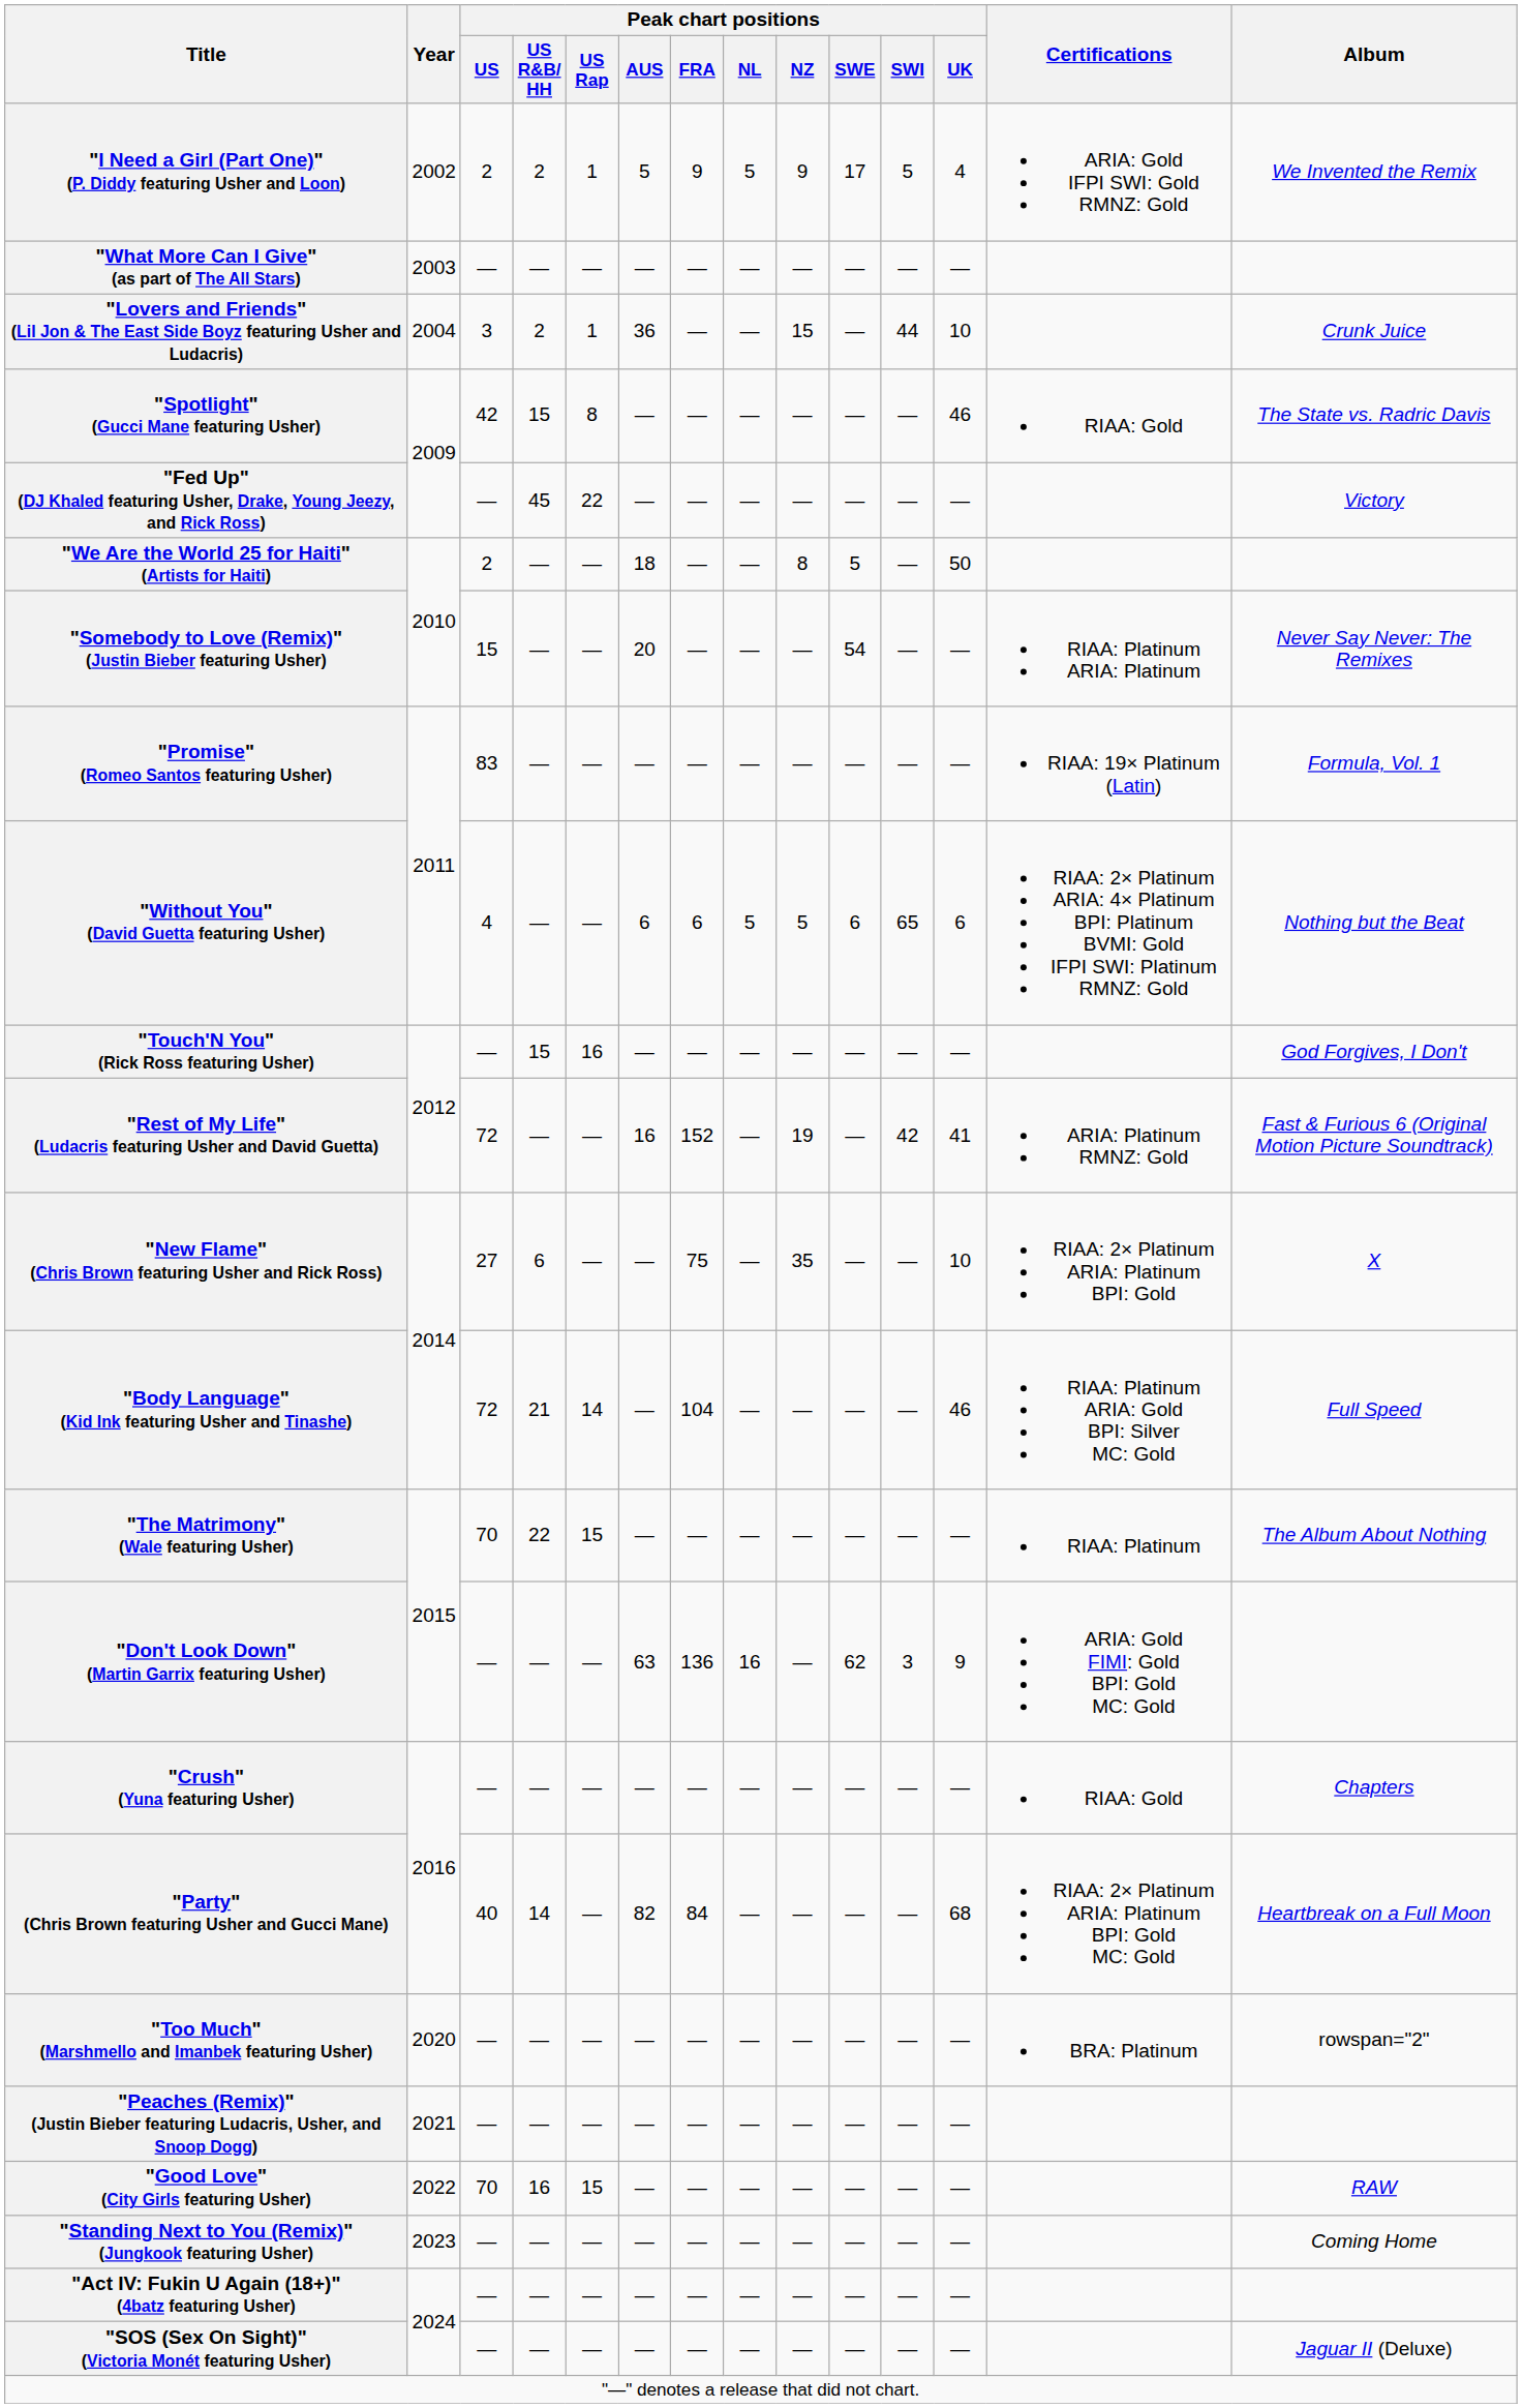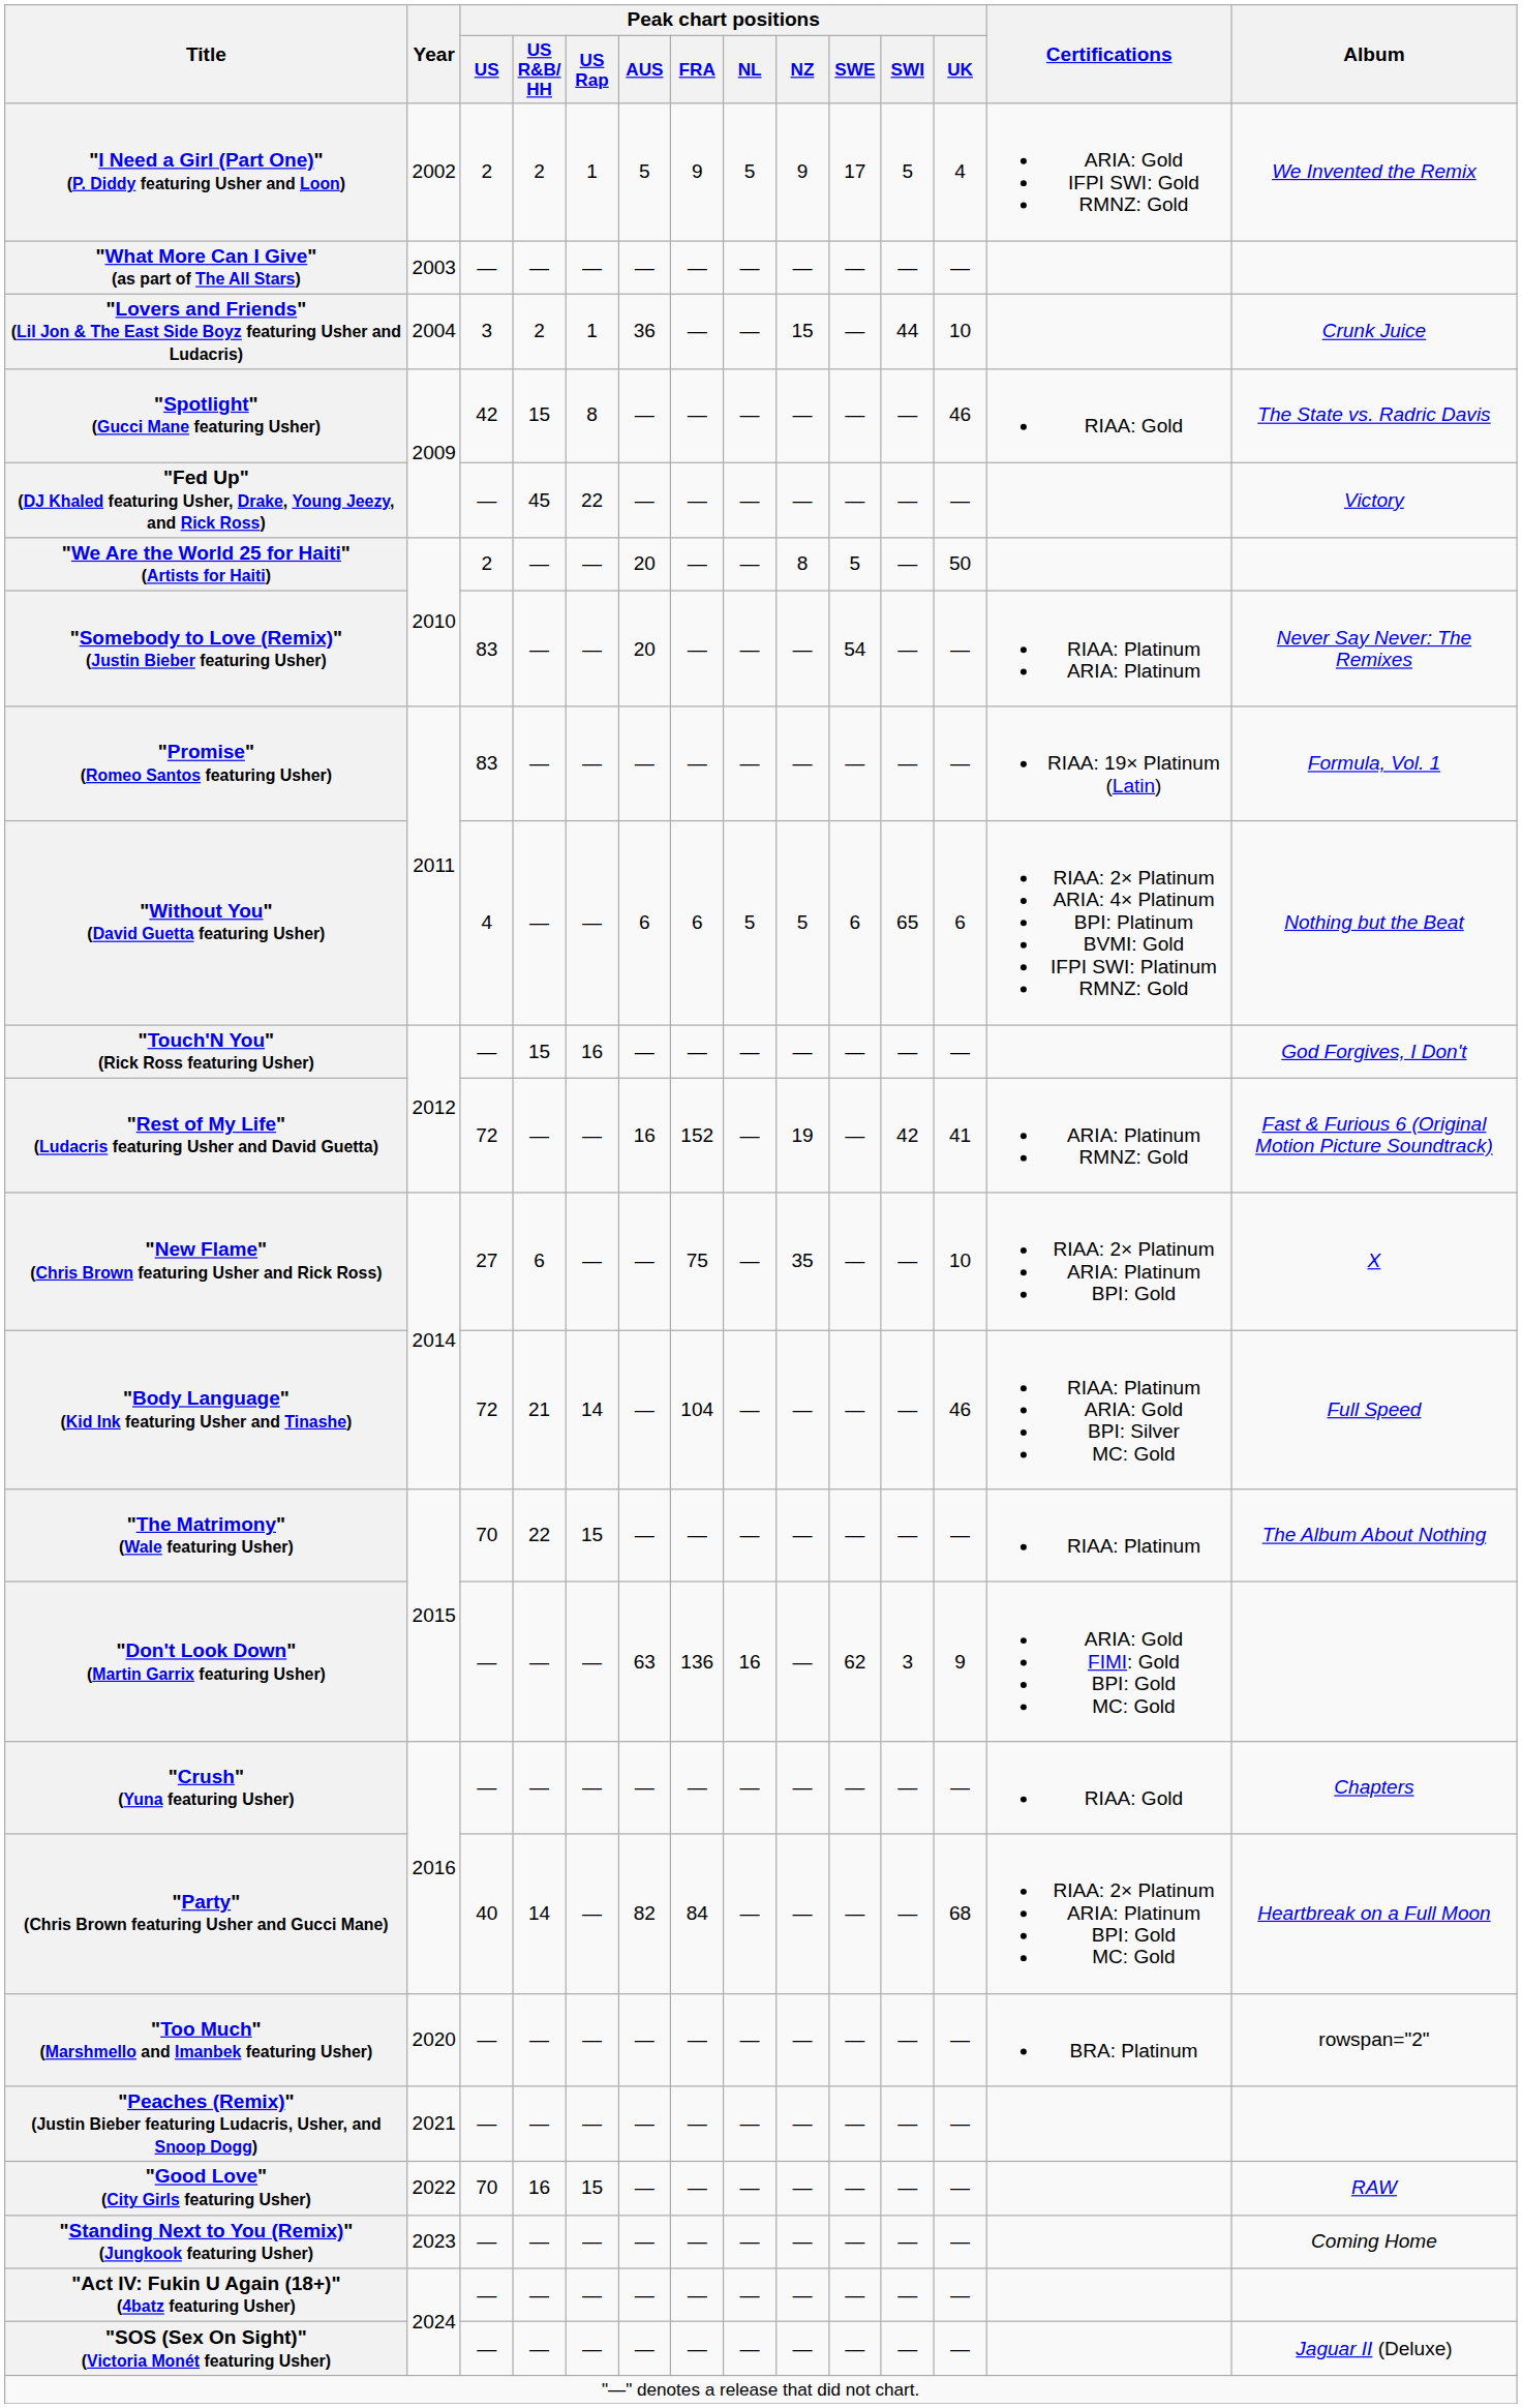"We Are the World 25 for Haiti" (Artists for Haiti) | Peak chart positions / AUS: 18 -> 20
"Somebody to Love (Remix)" (Justin Bieber featuring Usher) | Peak chart positions / US: 15 -> 83
